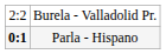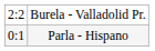Parla - Hispano | column 1: bold -> normal
